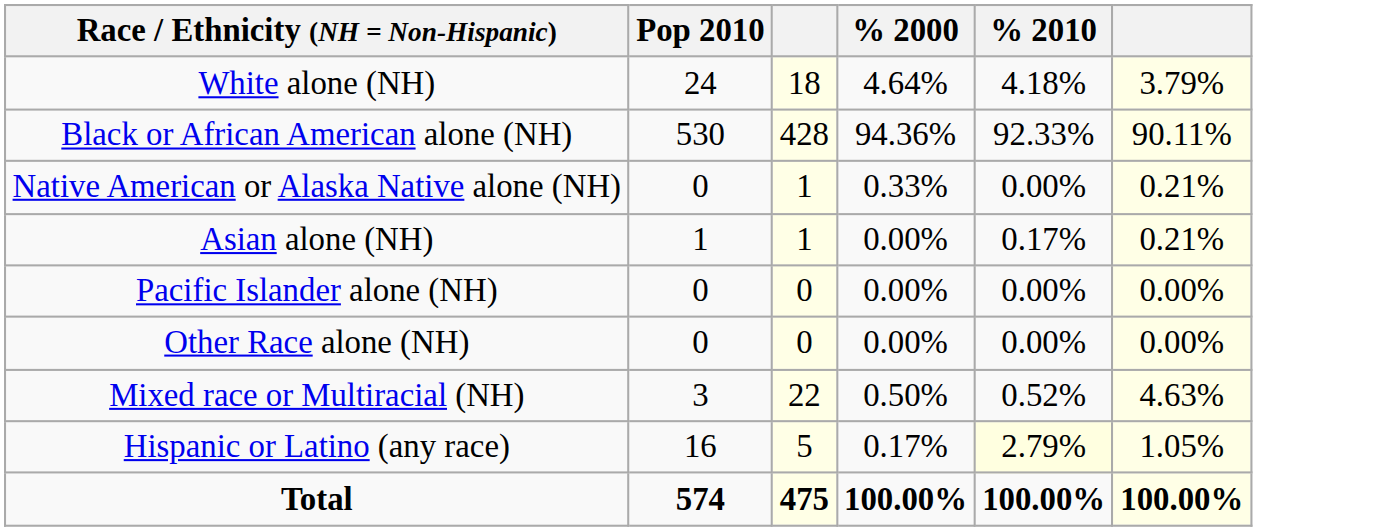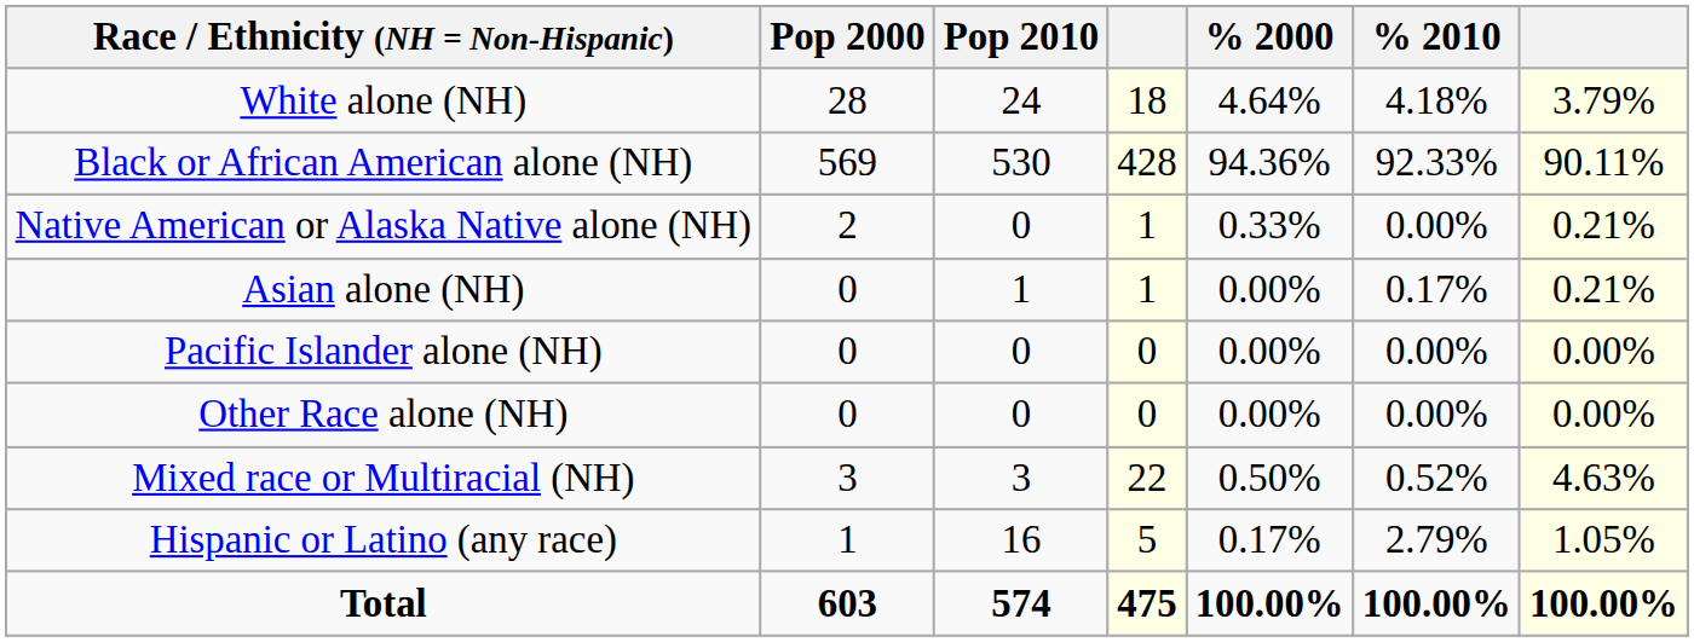+ column: Pop 2000 | 28 | 569 | 2 | 0 | 0 | 0 | 3 | 1 | 603
Hispanic or Latino (any race) | % 2010: lightyellow background -> no background
